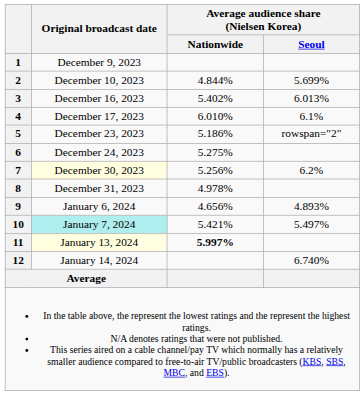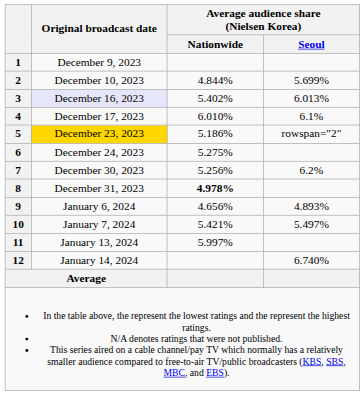3 | Original broadcast date: no background -> lavender background
5 | Original broadcast date: no background -> gold background
7 | Original broadcast date: lightyellow background -> no background
8 | Average audience share (Nielsen Korea) / Nationwide: normal -> bold
10 | Original broadcast date: paleturquoise background -> no background
11 | Original broadcast date: lightyellow background -> no background
11 | Average audience share (Nielsen Korea) / Nationwide: bold -> normal
